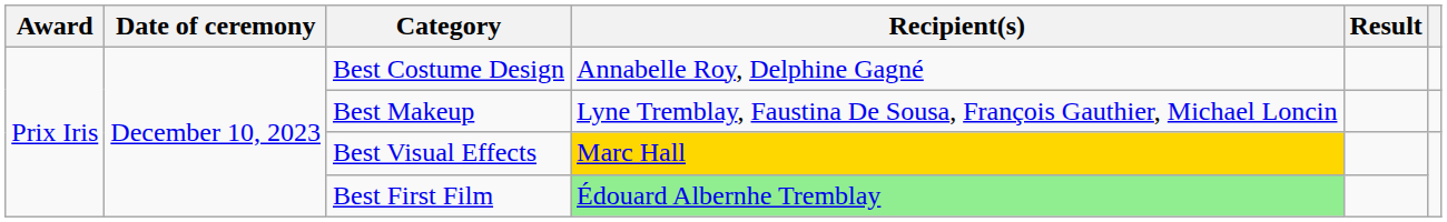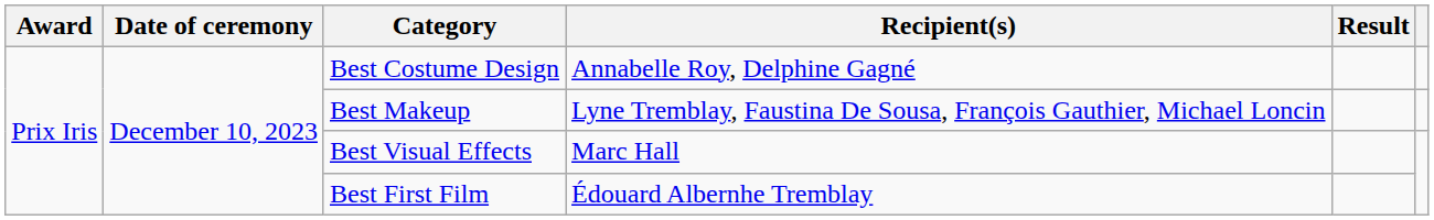Best Visual Effects | Recipient(s): gold background -> no background
Best First Film | Recipient(s): lightgreen background -> no background
